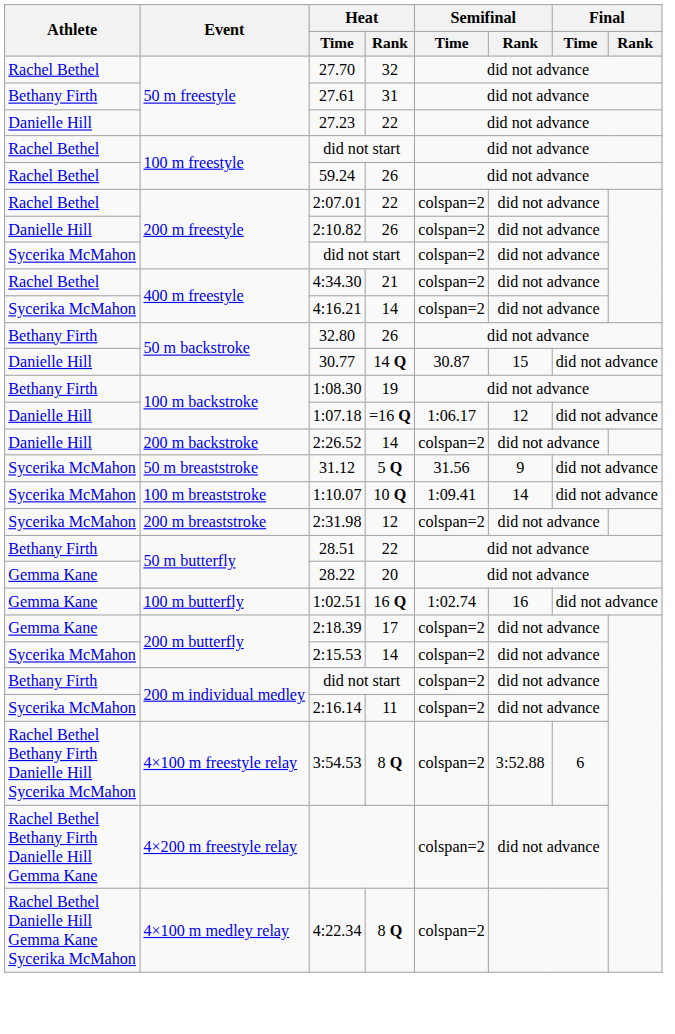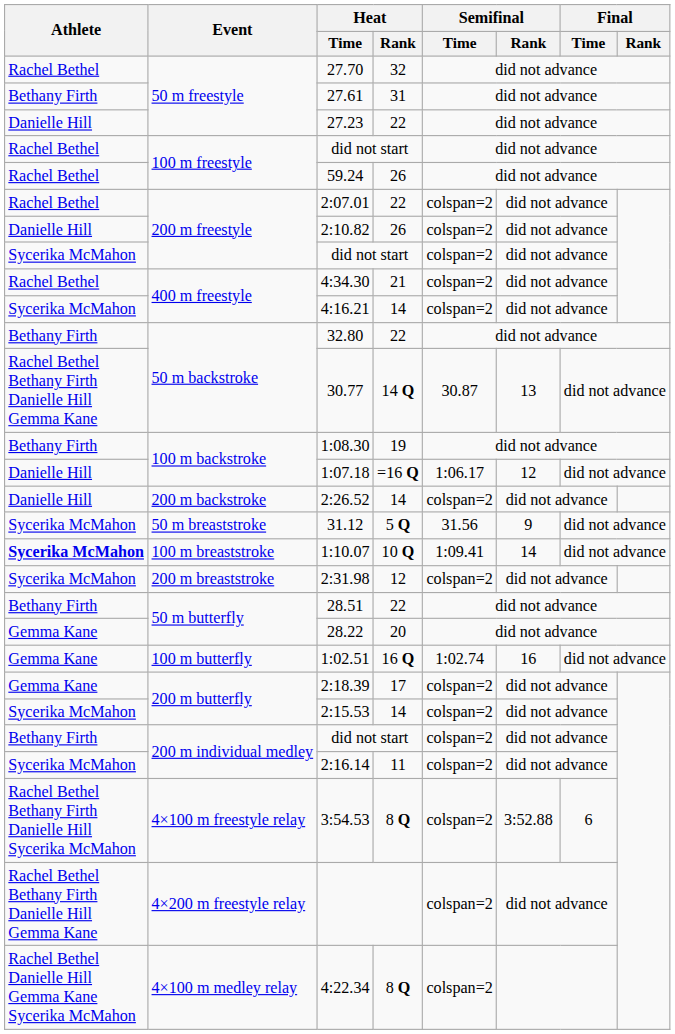32.80 | Heat / Rank: 26 -> 22
30.77 | Athlete: Danielle Hill -> Rachel Bethel Bethany Firth Danielle Hill Gemma Kane
30.77 | Semifinal / Rank: 15 -> 13
1:10.07 | Athlete: normal -> bold
